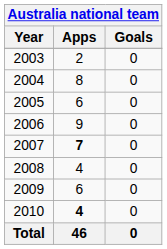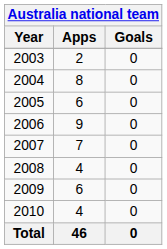2007 | Apps: bold -> normal
2010 | Apps: bold -> normal
